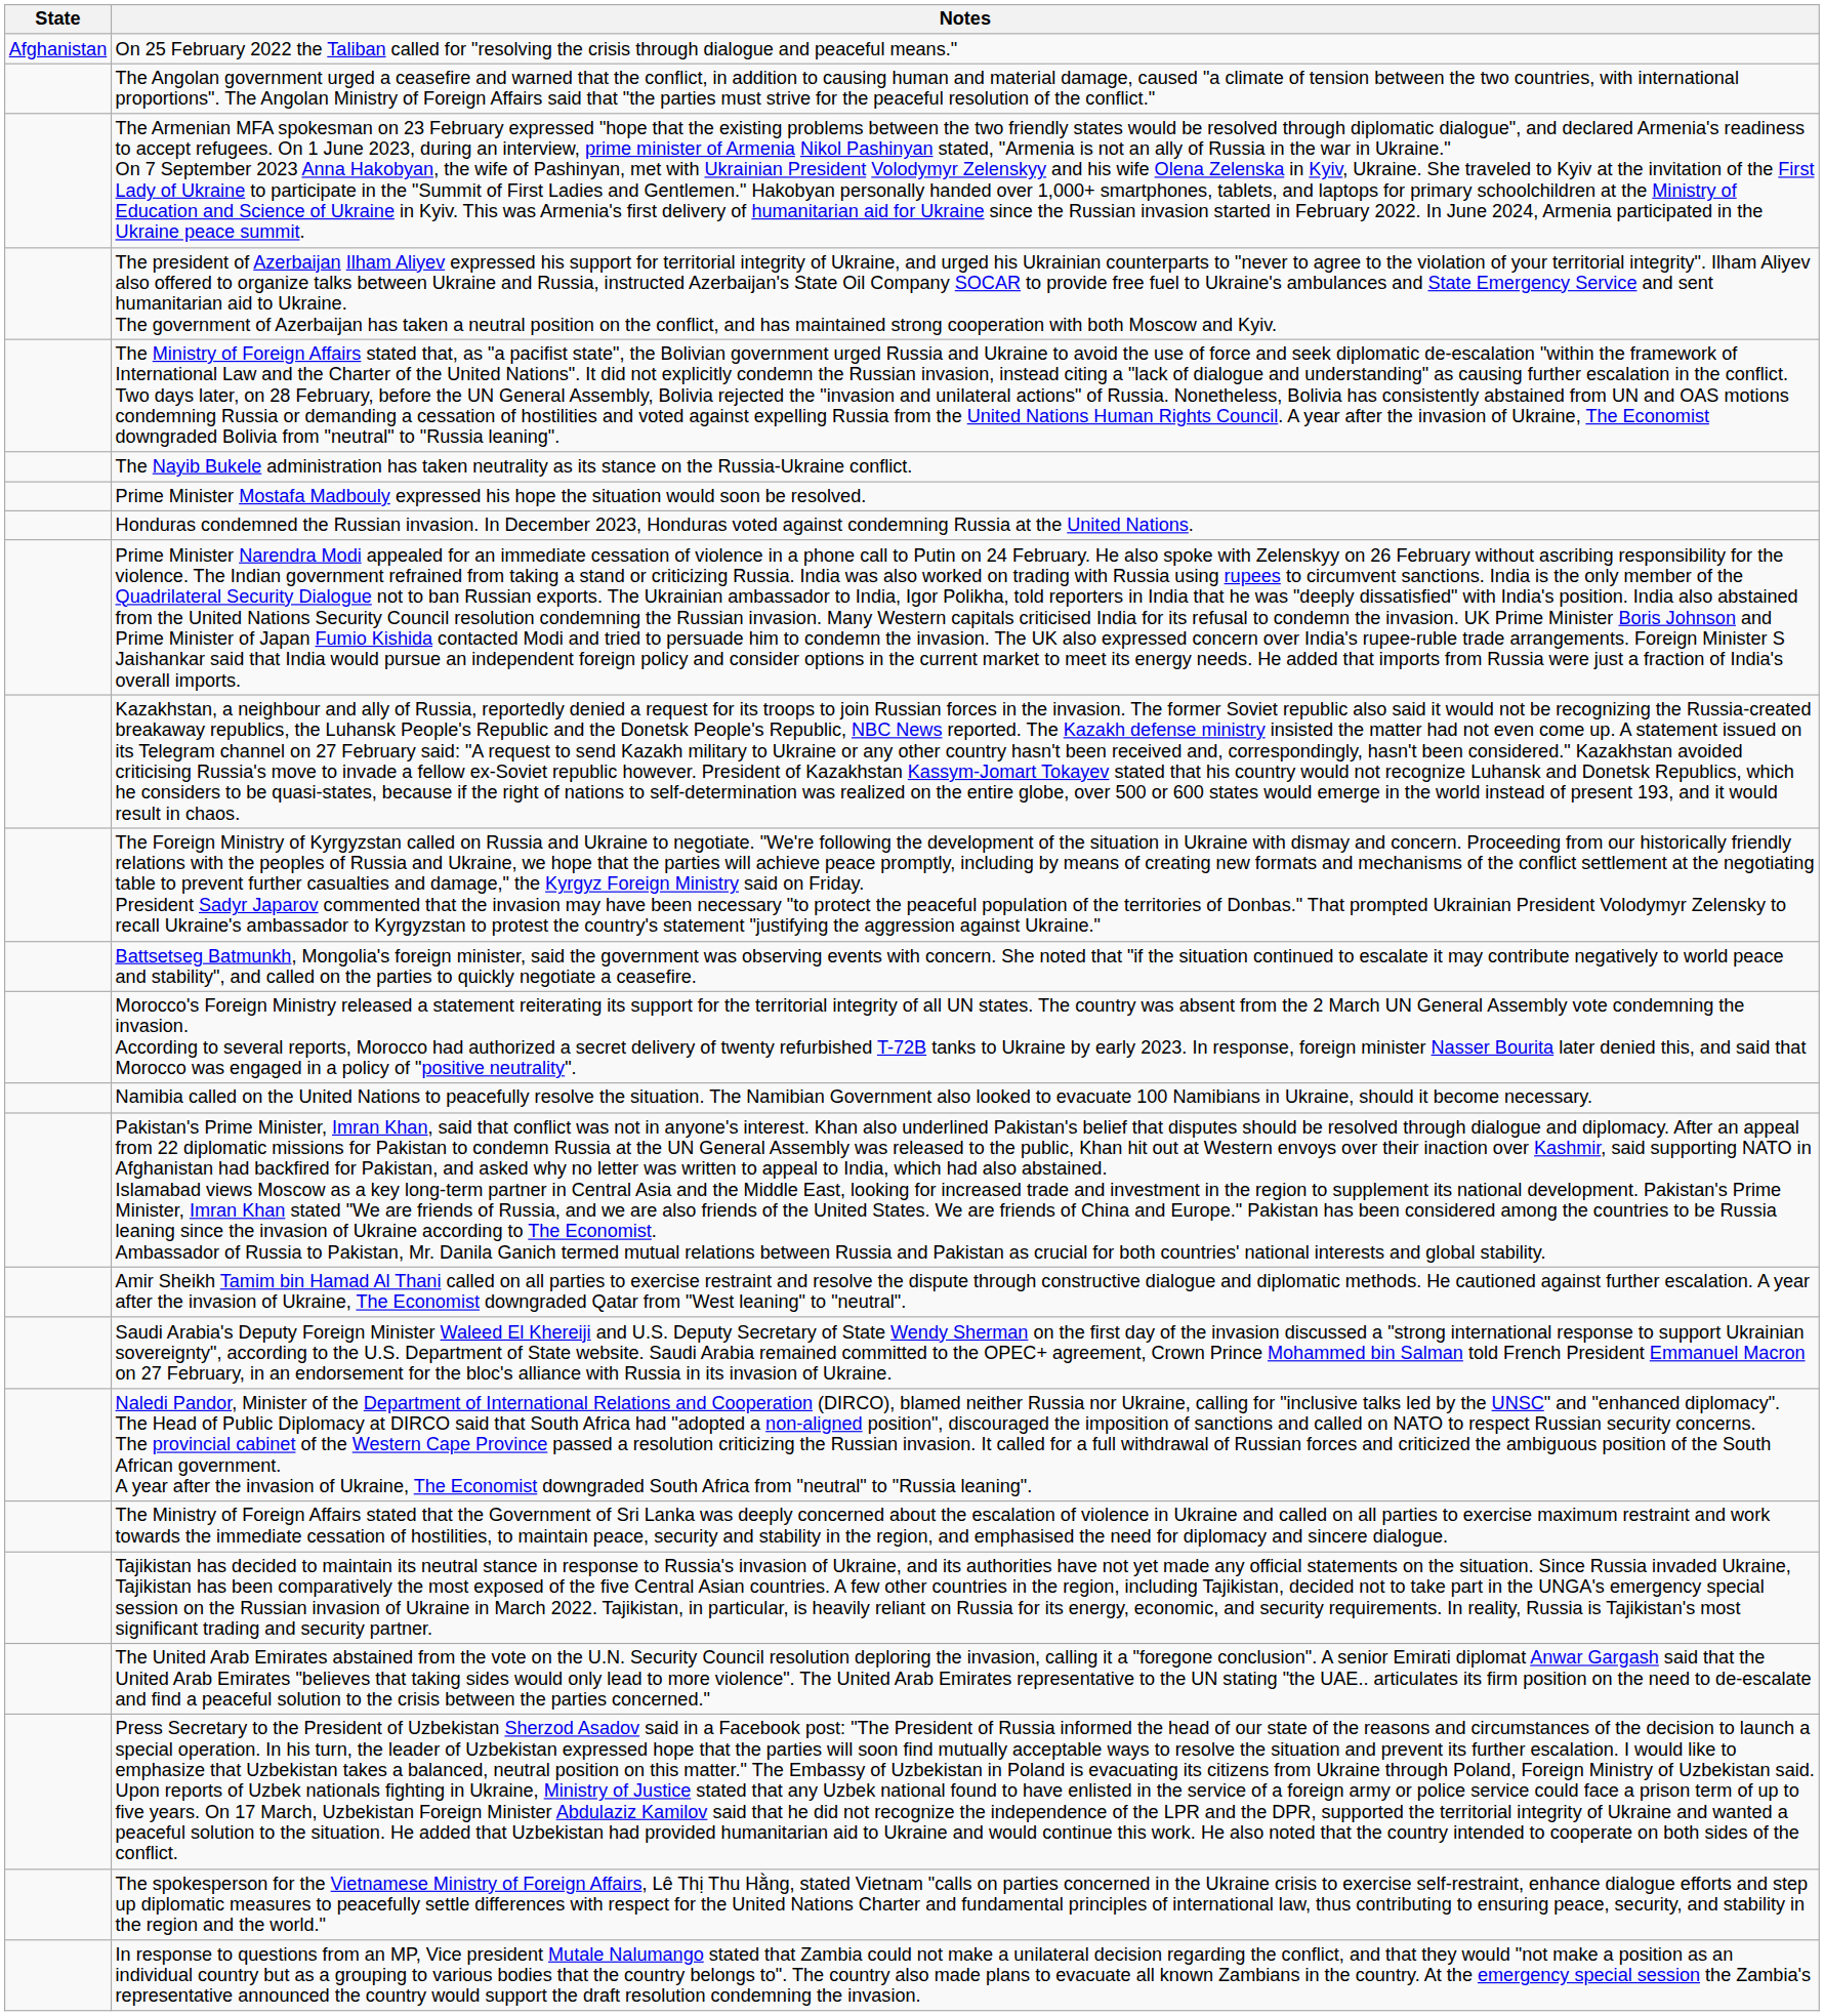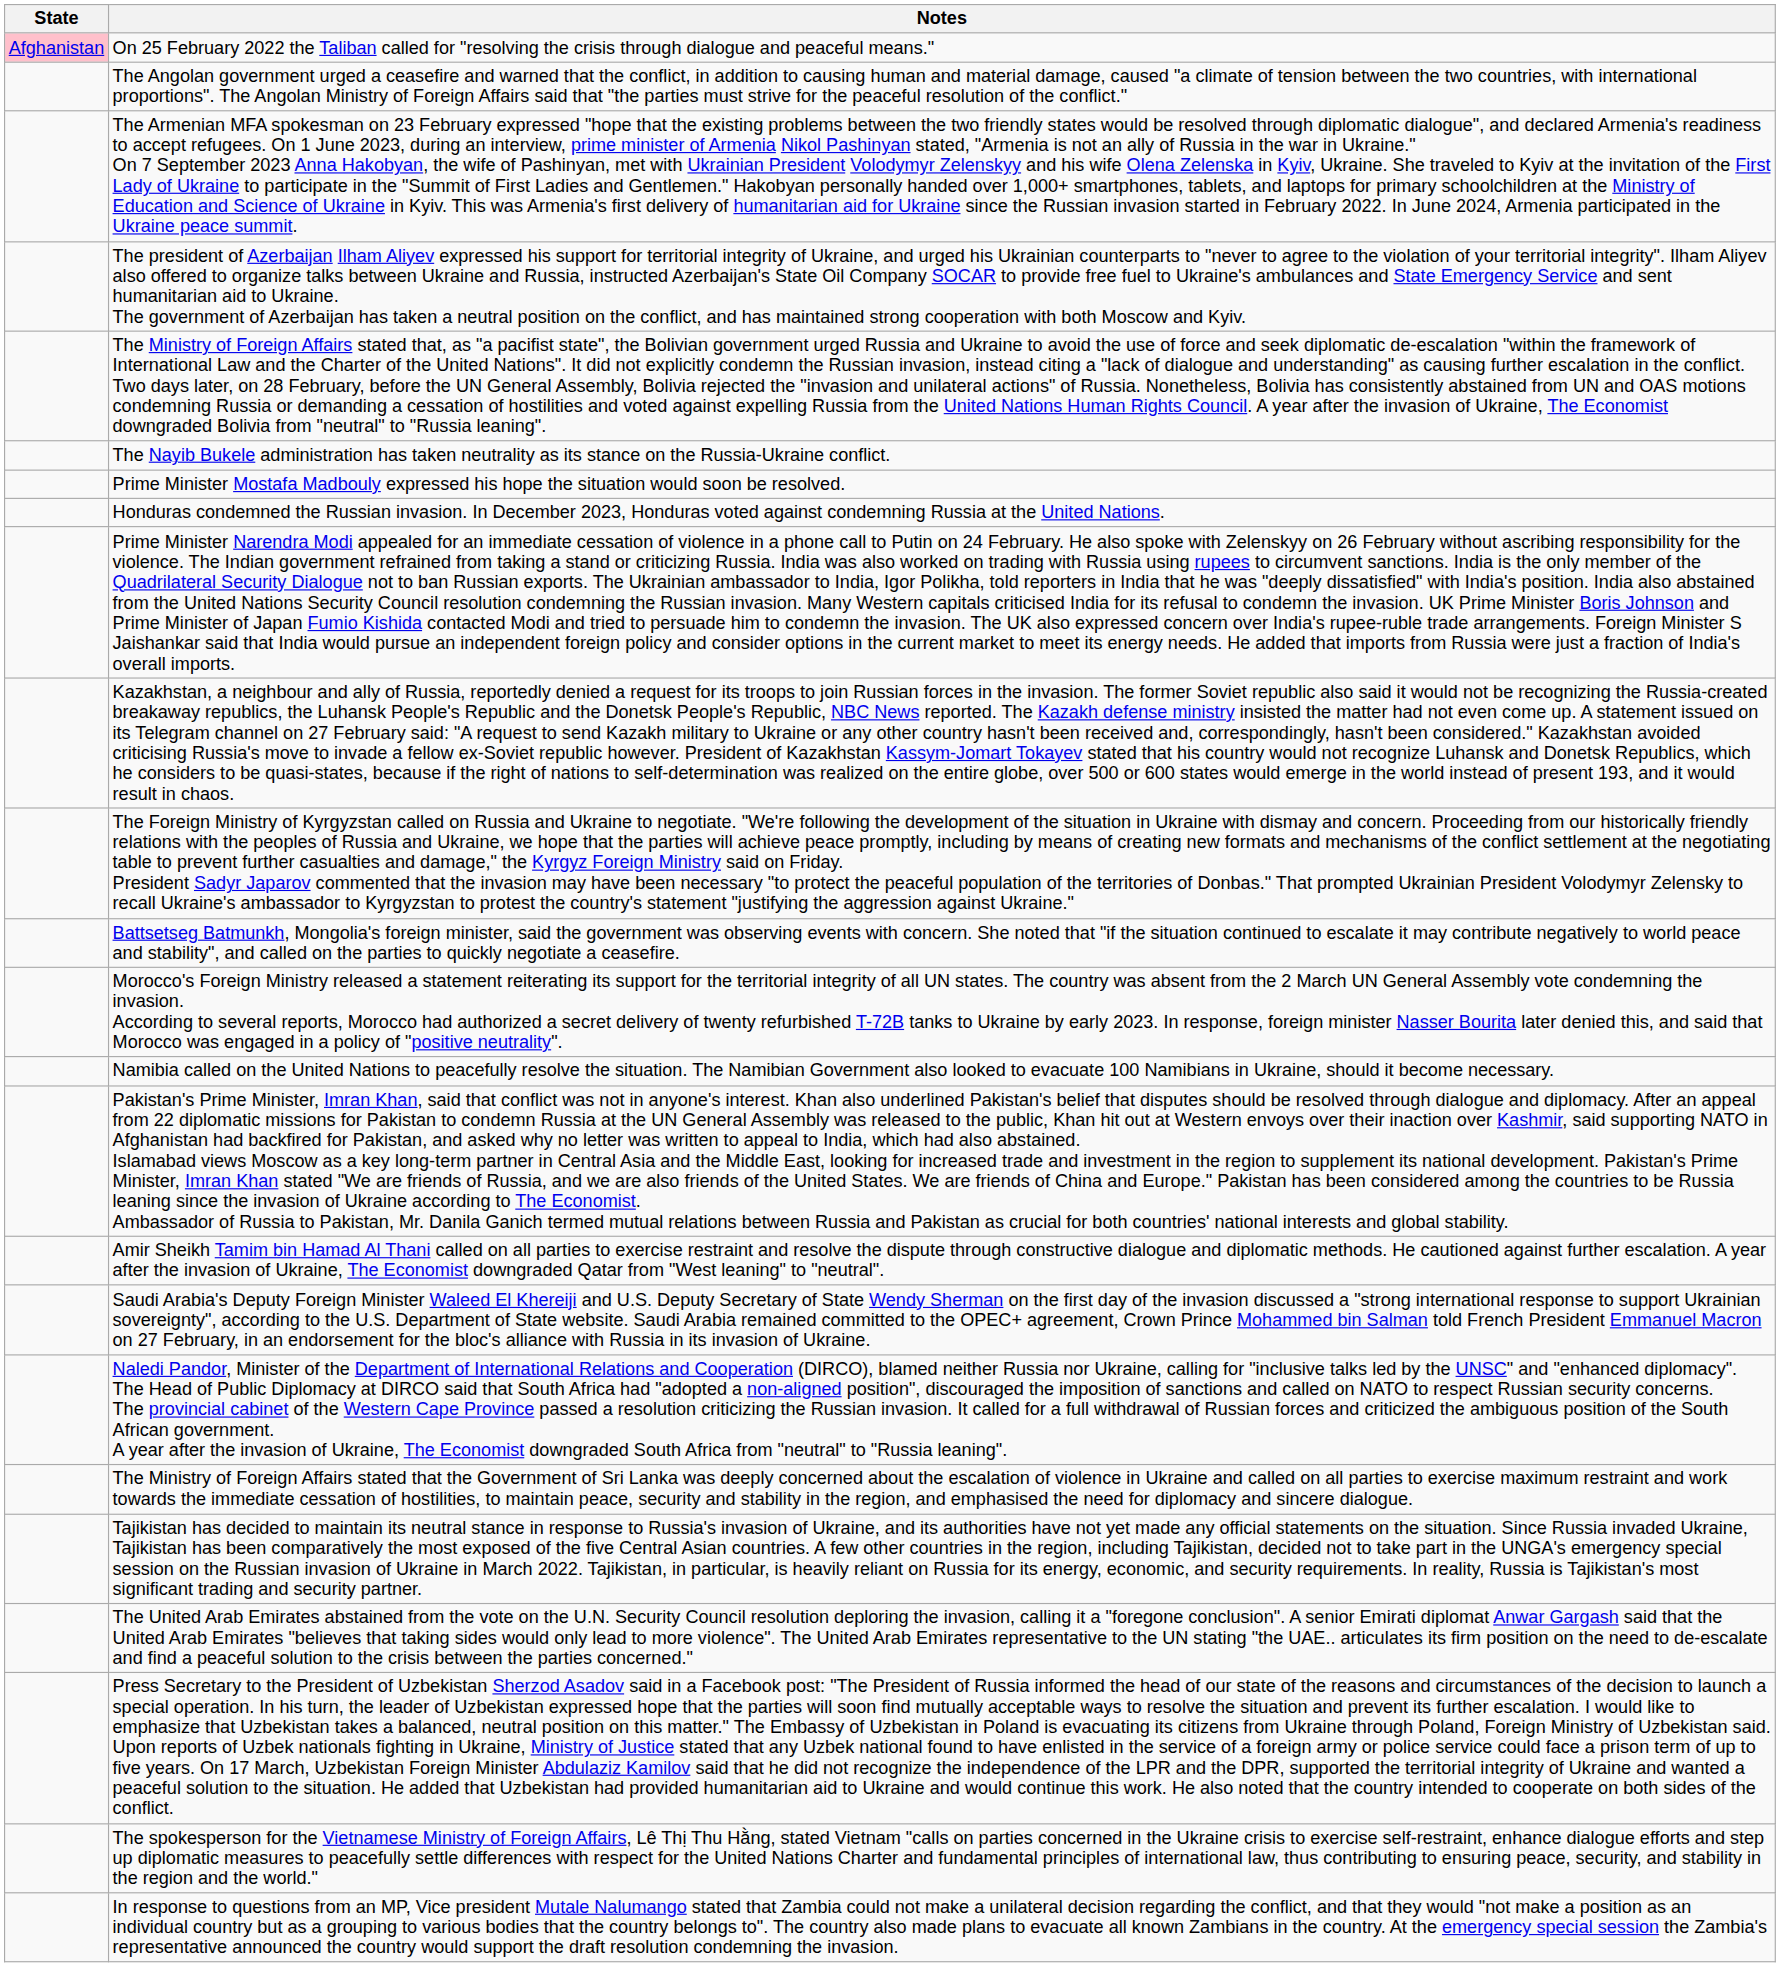row 2 | State: no background -> pink background
